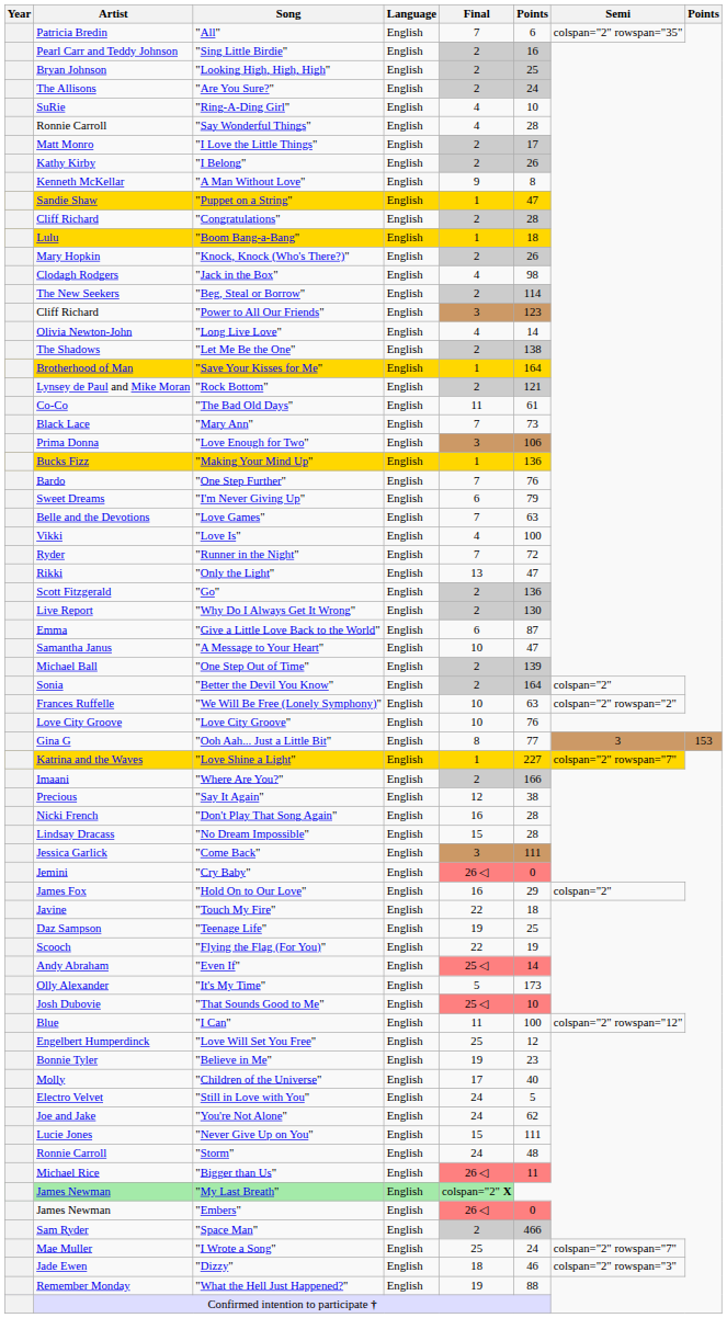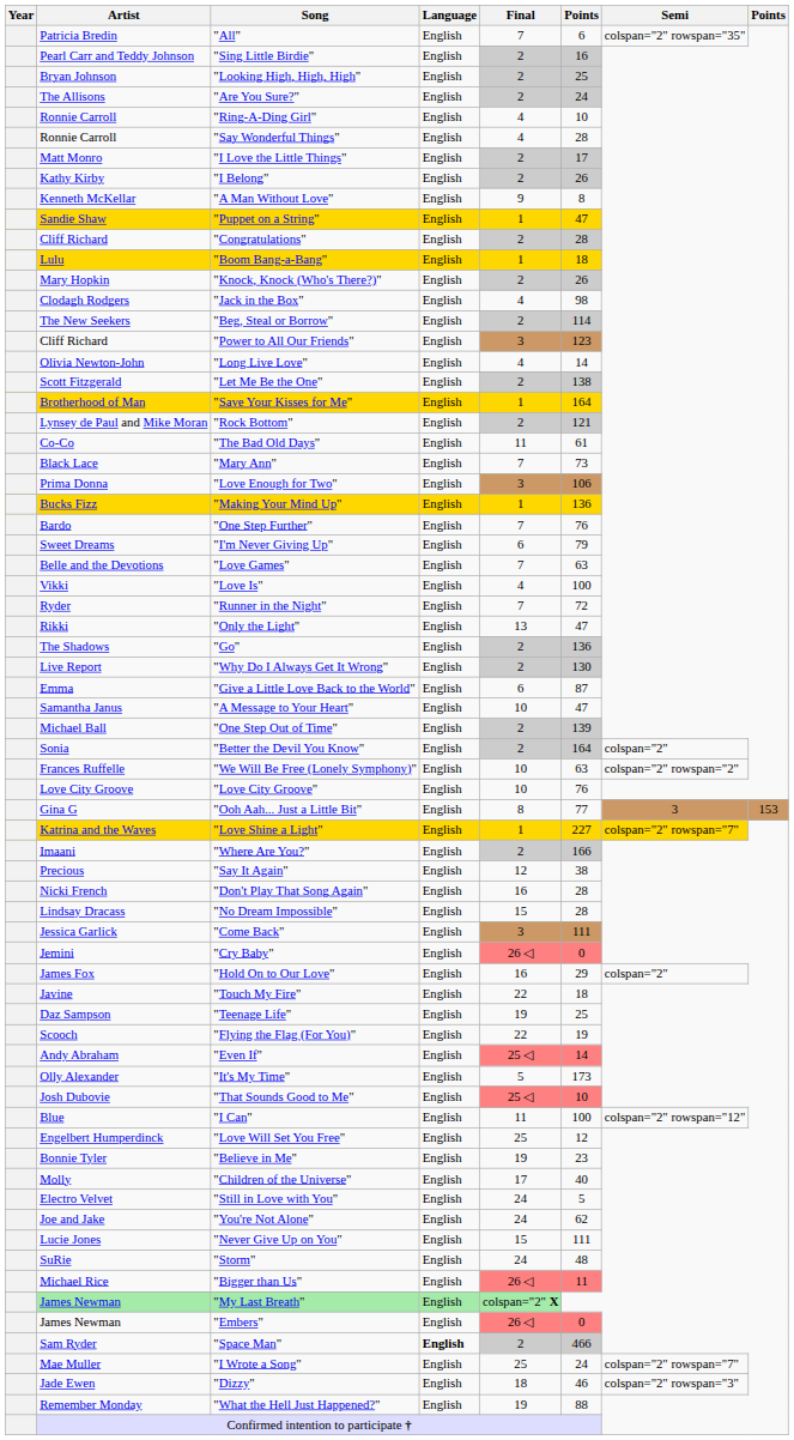"Ring-A-Ding Girl" | Artist: SuRie -> Ronnie Carroll
"Let Me Be the One" | Artist: The Shadows -> Scott Fitzgerald
"Go" | Artist: Scott Fitzgerald -> The Shadows
"Storm" | Artist: Ronnie Carroll -> SuRie
"Space Man" | Language: normal -> bold
